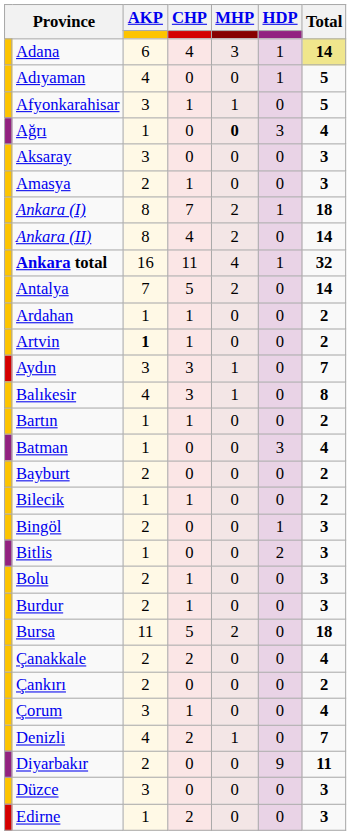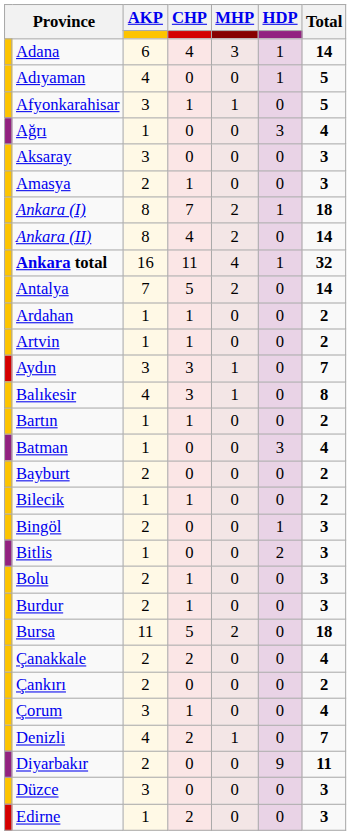Adana | Total: khaki background -> no background
Ağrı | MHP: bold -> normal
Artvin | AKP: bold -> normal
